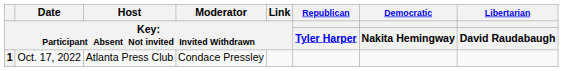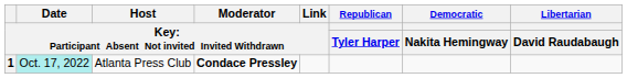1 | column 2: no background -> paleturquoise background
1 | column 4: normal -> bold
